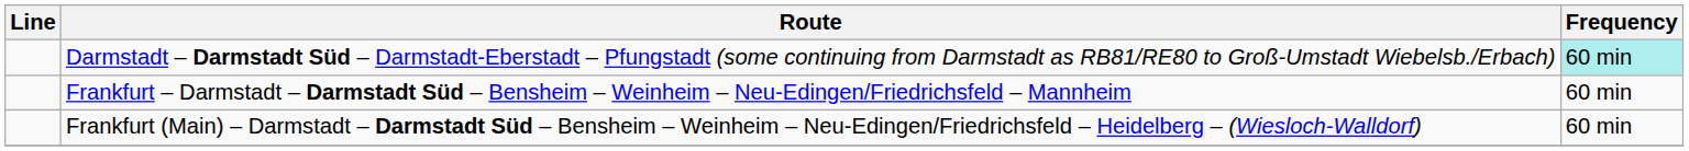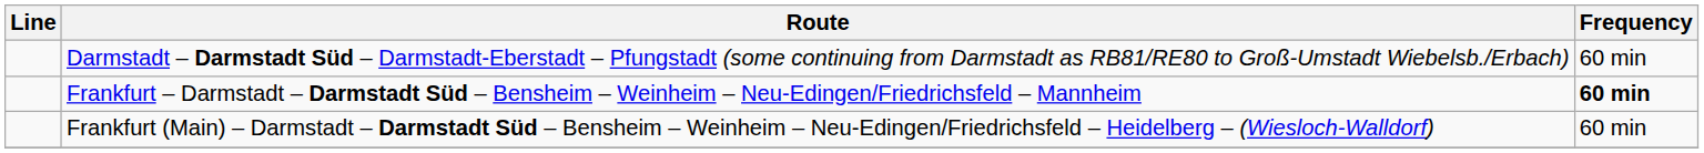row 2 | Frequency: paleturquoise background -> no background
row 3 | Frequency: normal -> bold
